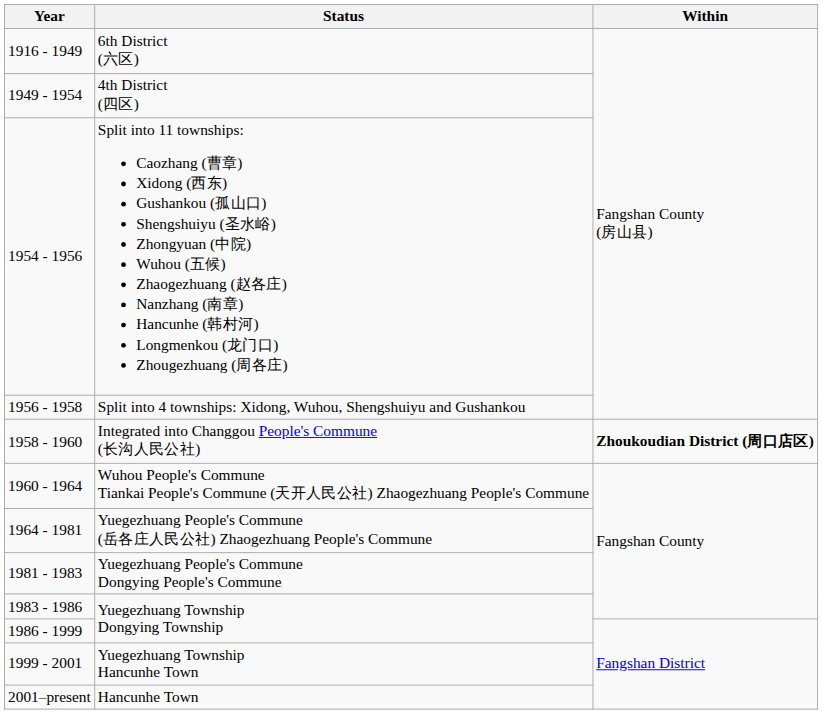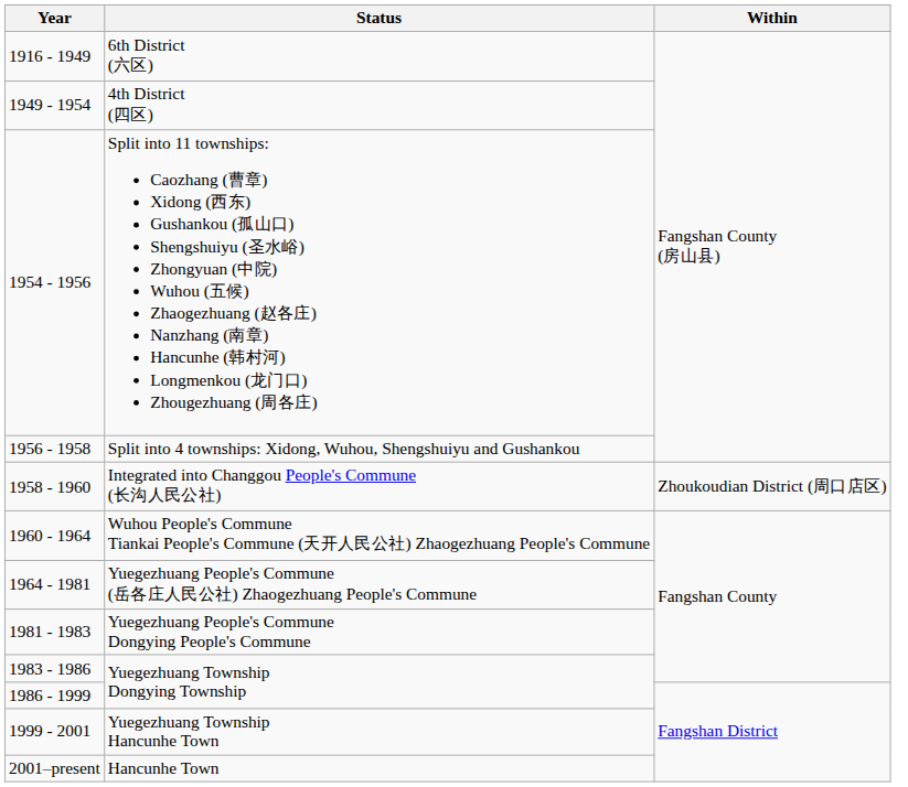Integrated into Changgou People's Commune (长沟人民公社) | Within: bold -> normal
